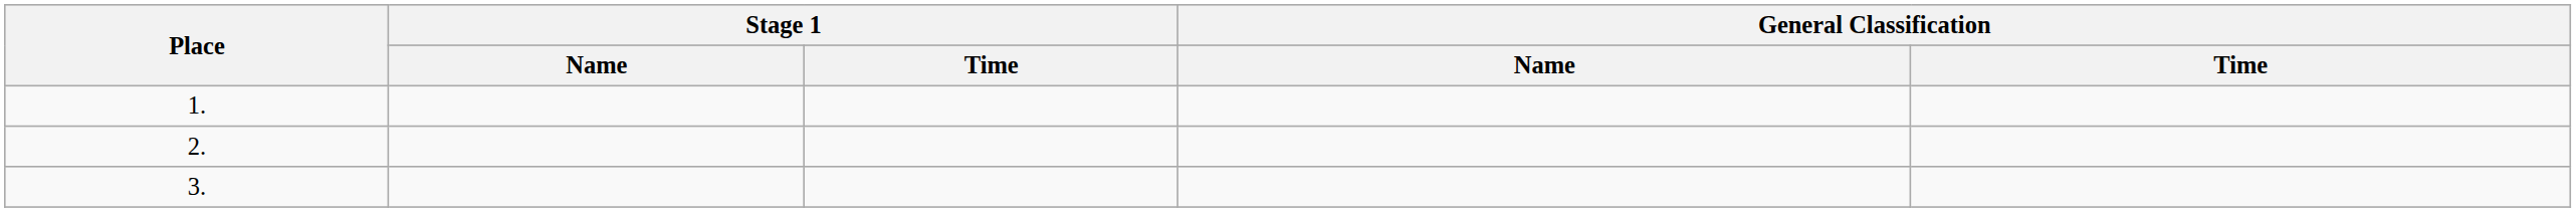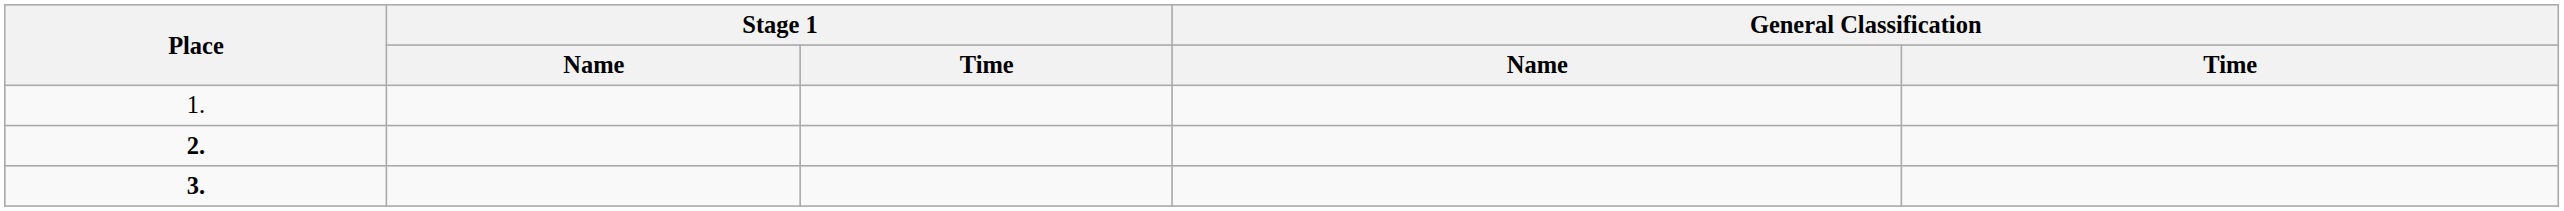2. | Place: normal -> bold
3. | Place: normal -> bold
